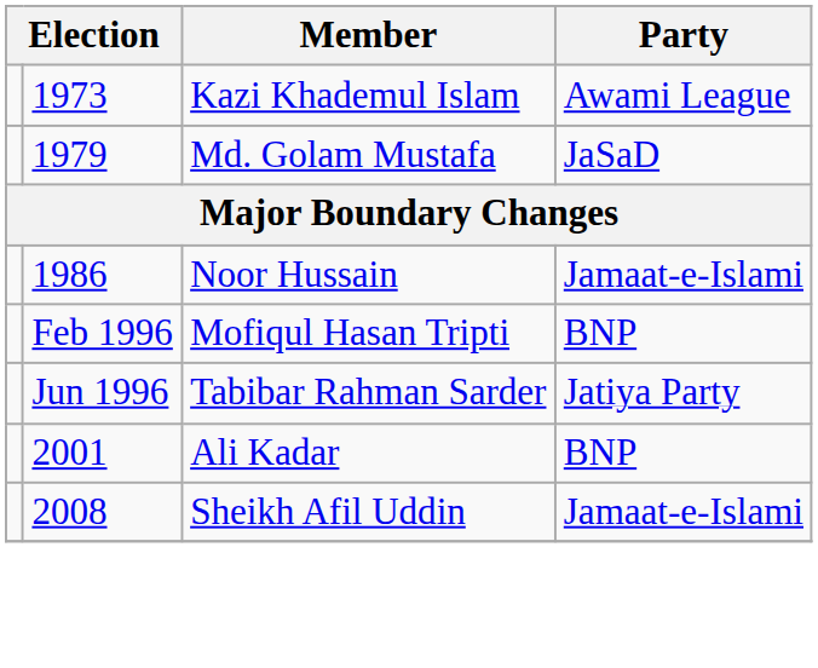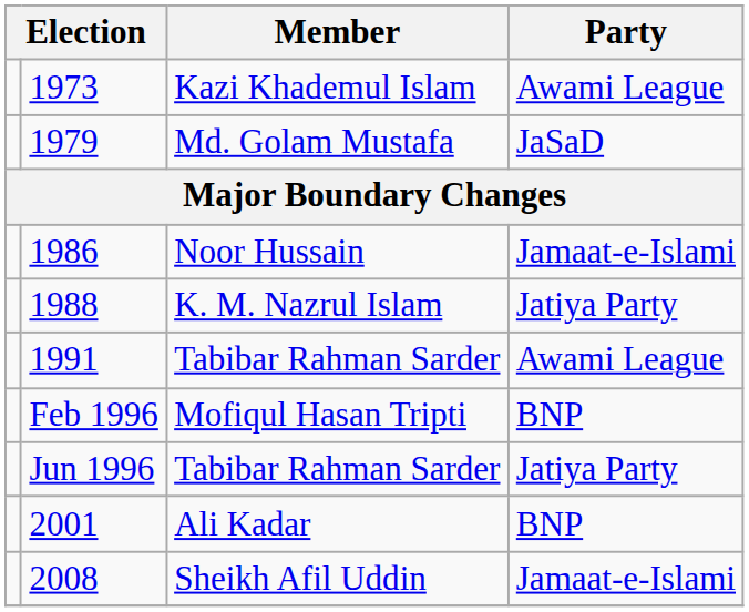+ row: 1988 | K. M. Nazrul Islam | Jatiya Party
+ row: 1991 | Tabibar Rahman Sarder | Awami League
